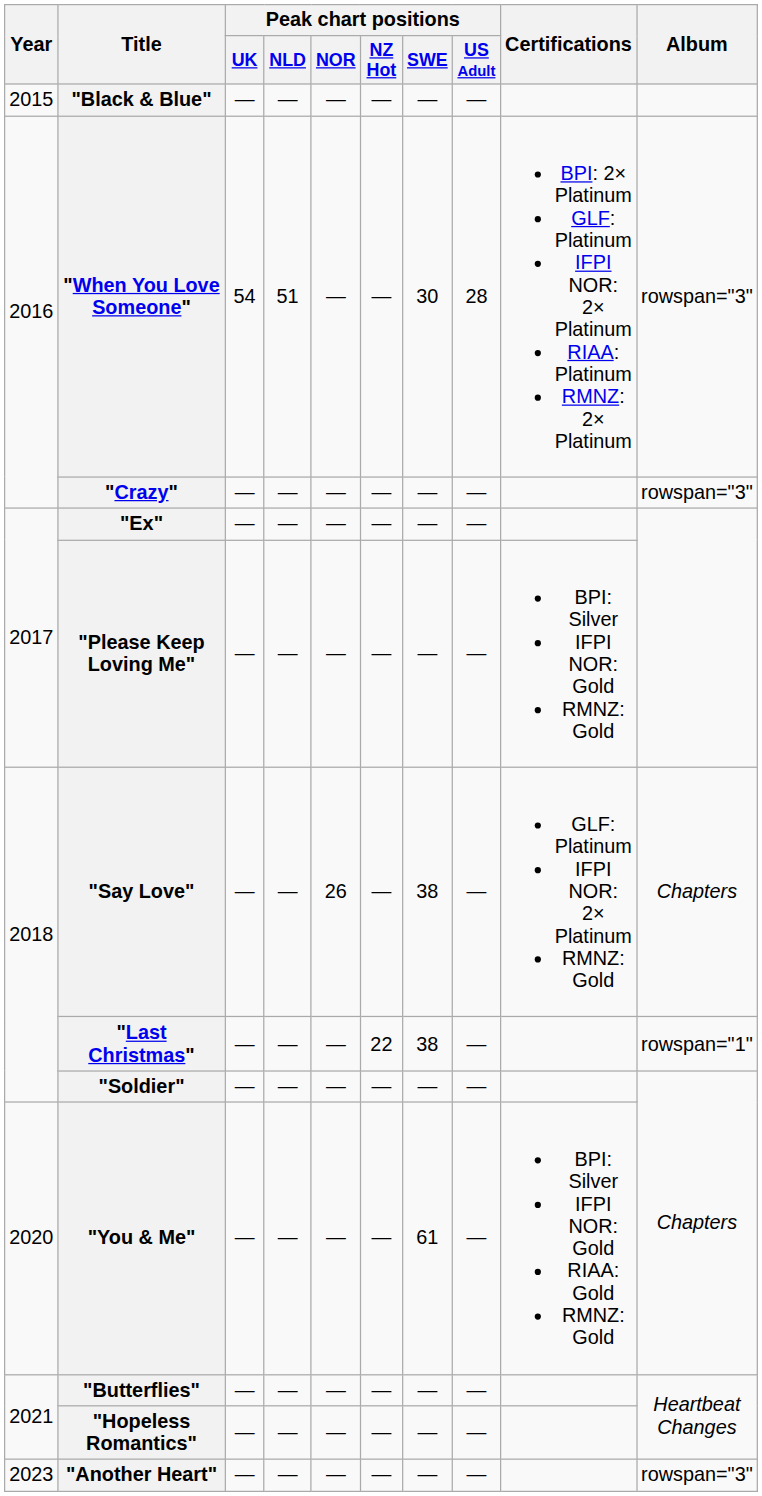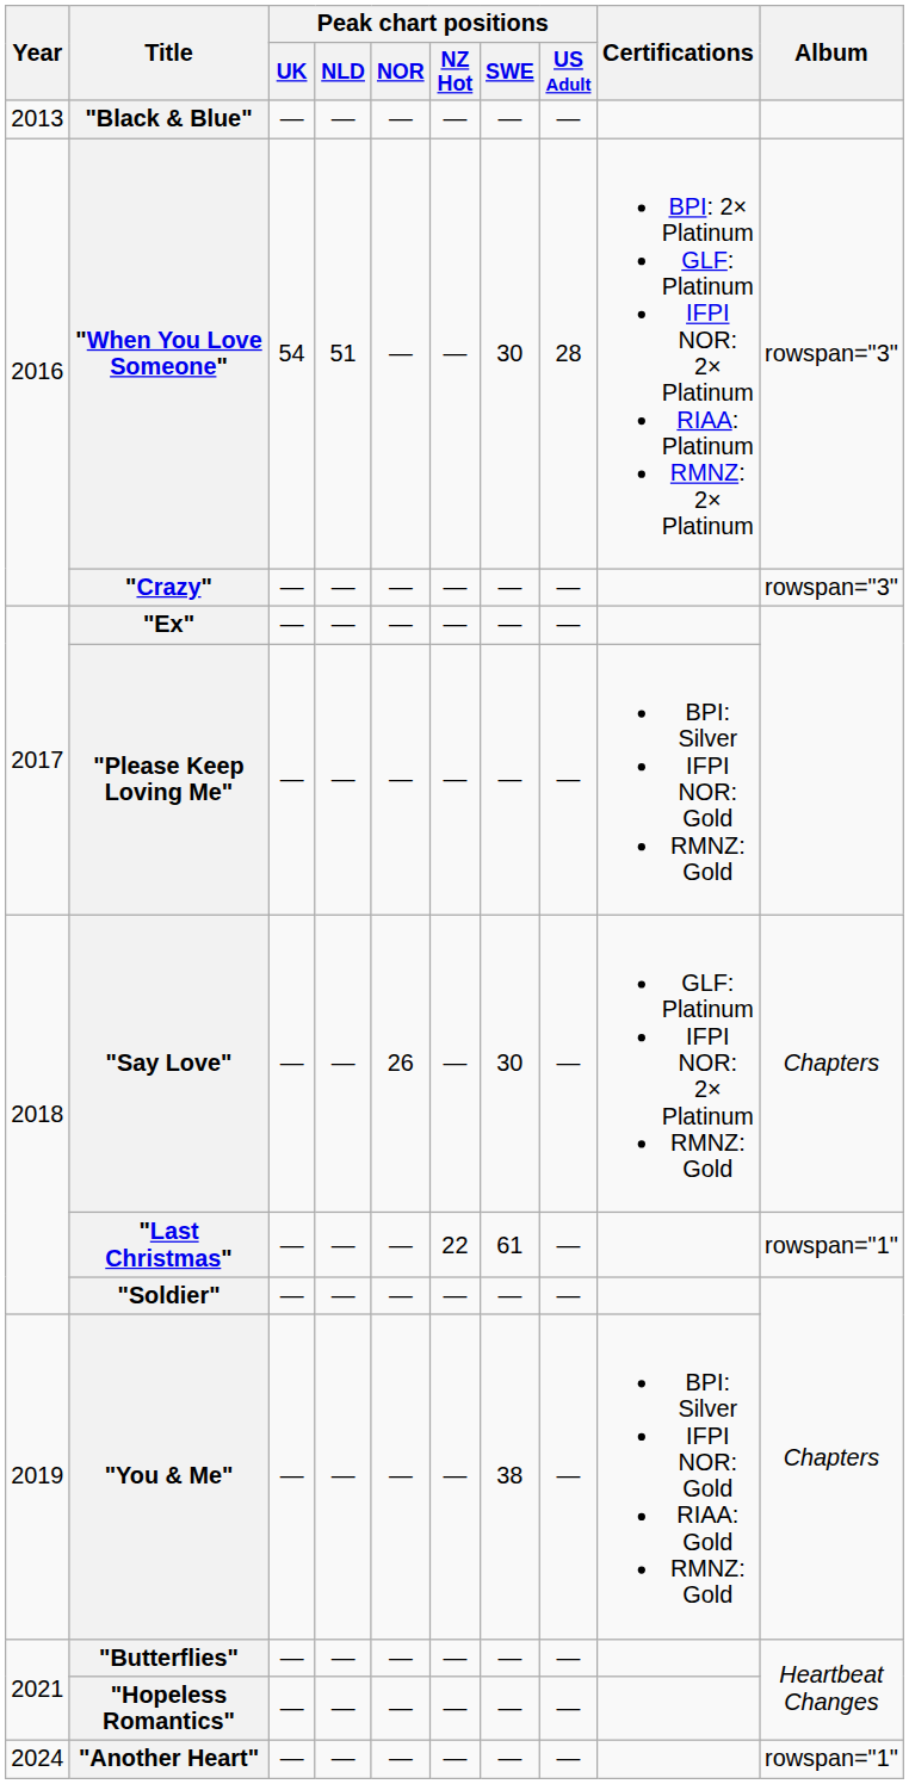"Black & Blue" | Year: 2015 -> 2013
"Say Love" | Peak chart positions / SWE: 38 -> 30
"Last Christmas" | Peak chart positions / SWE: 38 -> 61
"You & Me" | Year: 2020 -> 2019
"You & Me" | Peak chart positions / SWE: 61 -> 38
"Another Heart" | Year: 2023 -> 2024
"Another Heart" | Album: rowspan="3" -> rowspan="1"
